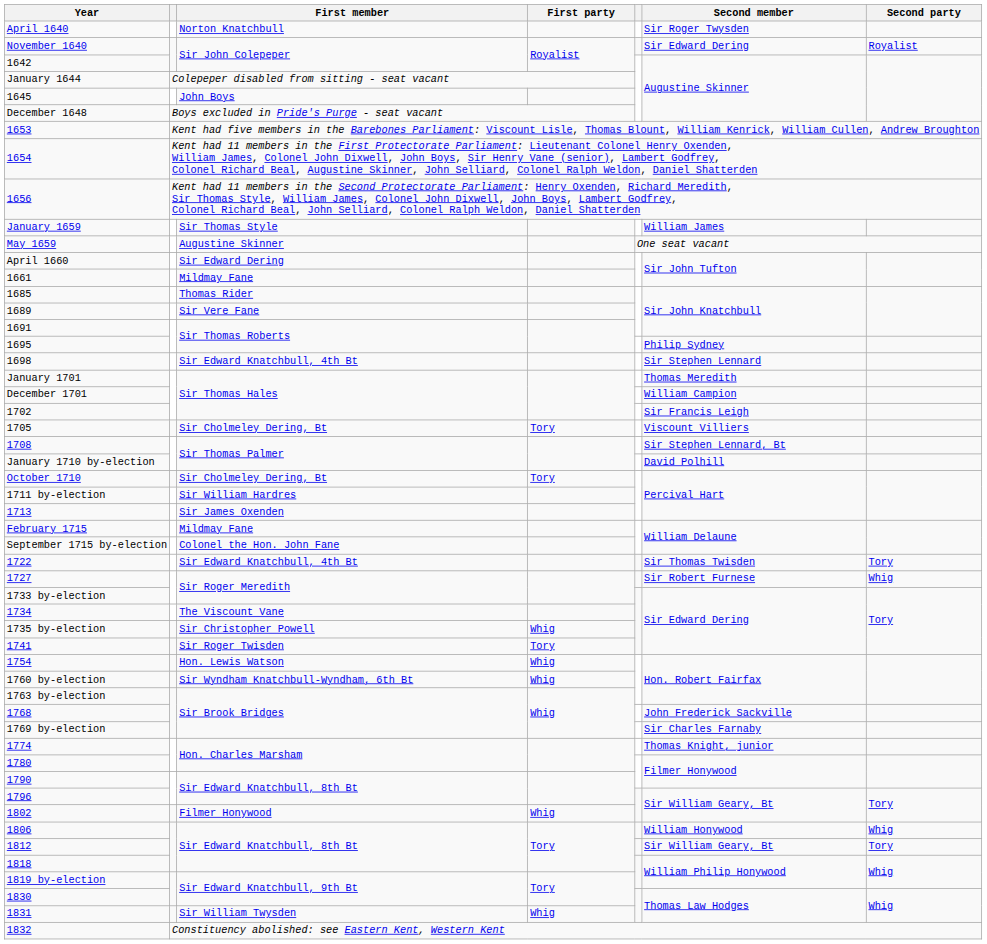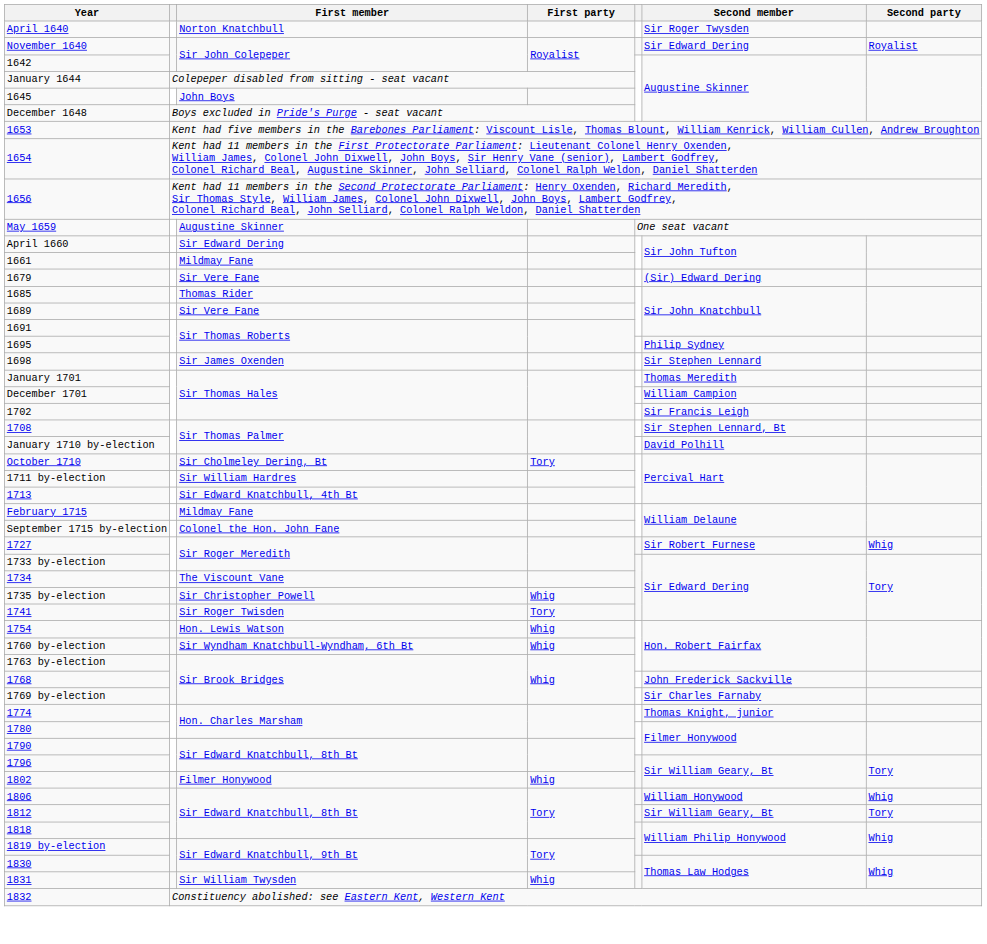- row: January 1659 | Sir Thomas Style | William James
+ row: 1679 | Sir Vere Fane | (Sir) Edward Dering
1698 | First member: Sir Edward Knatchbull, 4th Bt -> Sir James Oxenden
- row: 1705 | Sir Cholmeley Dering, Bt | Tory | Viscount Villiers
1713 | First member: Sir James Oxenden -> Sir Edward Knatchbull, 4th Bt
- row: 1722 | Sir Edward Knatchbull, 4th Bt | Sir Thomas Twisden | Tory
